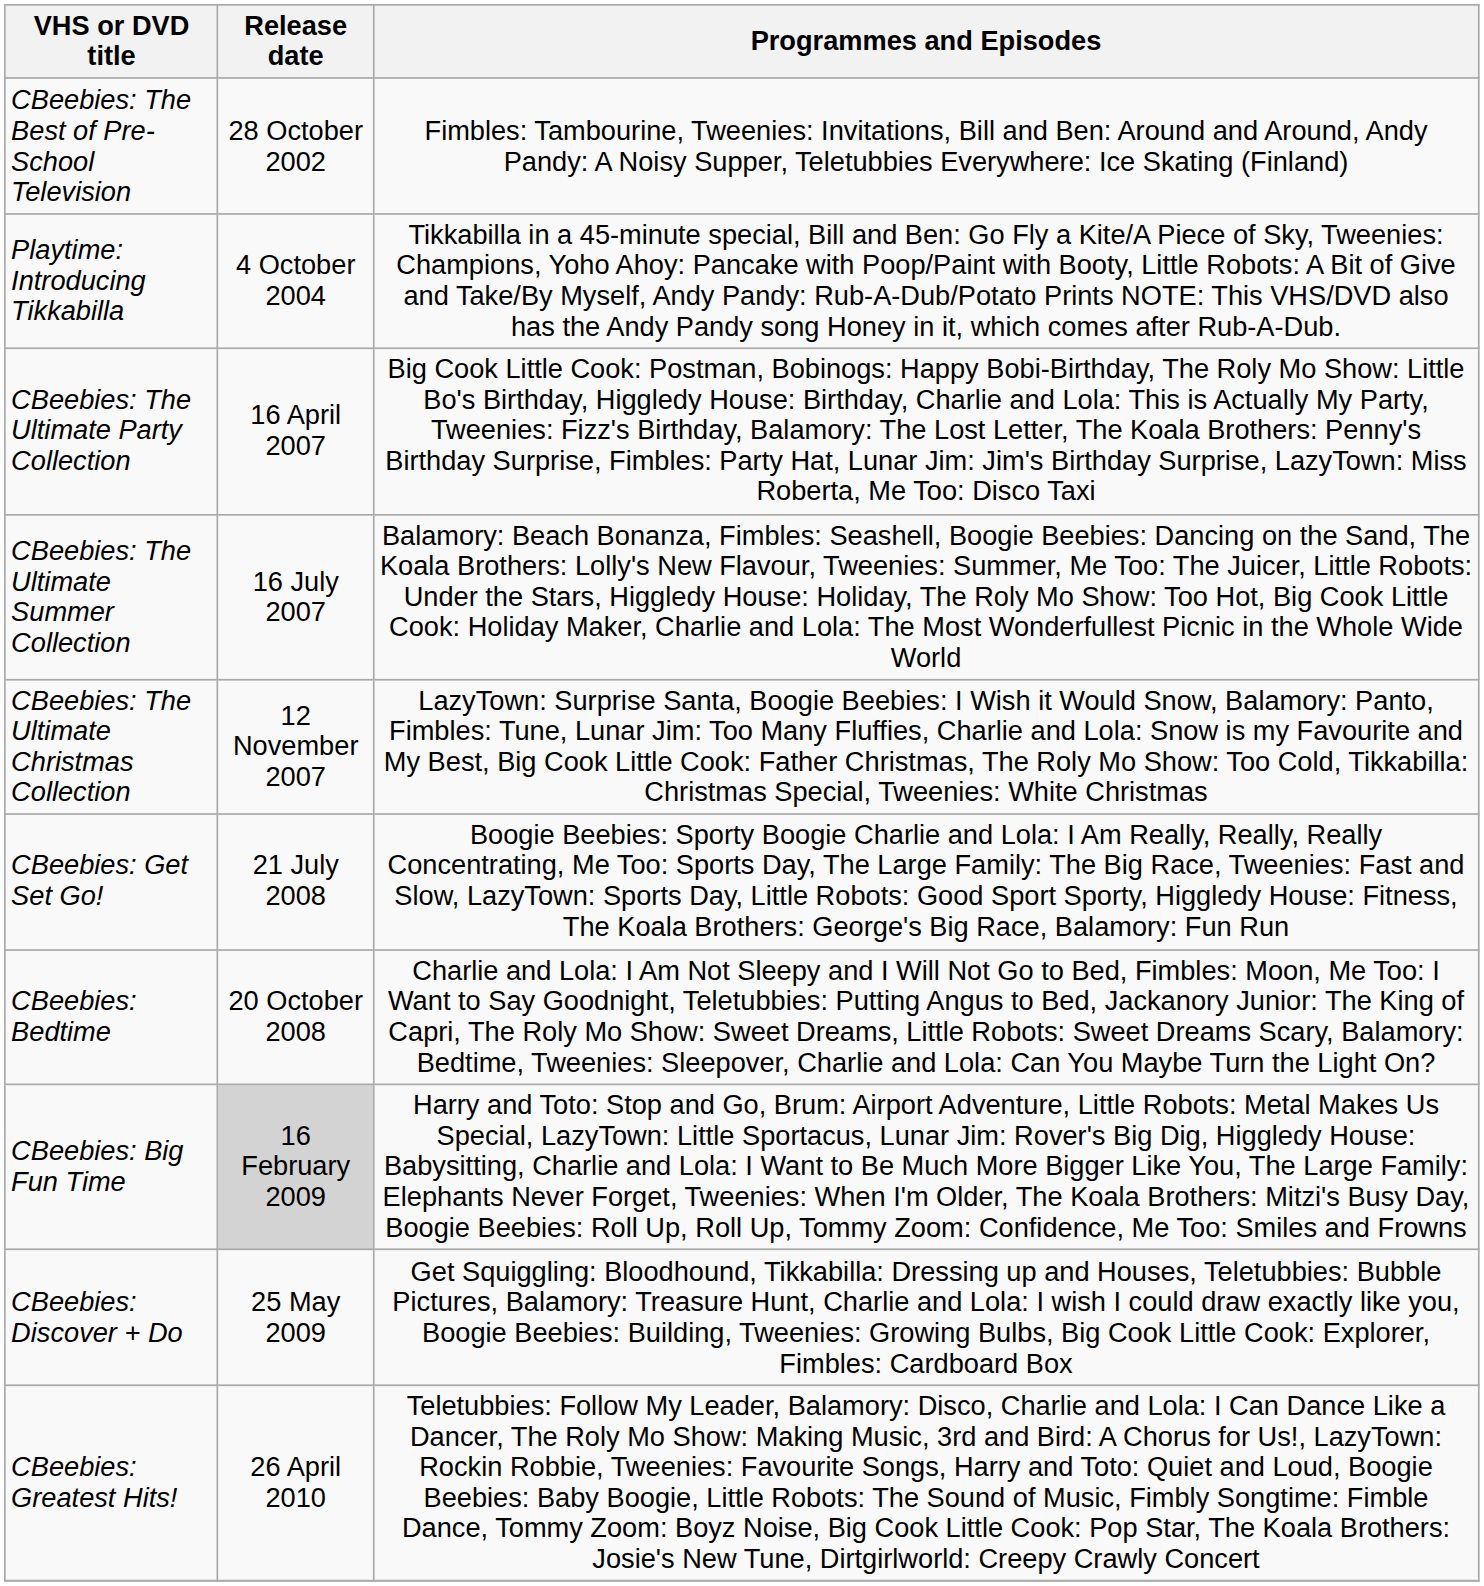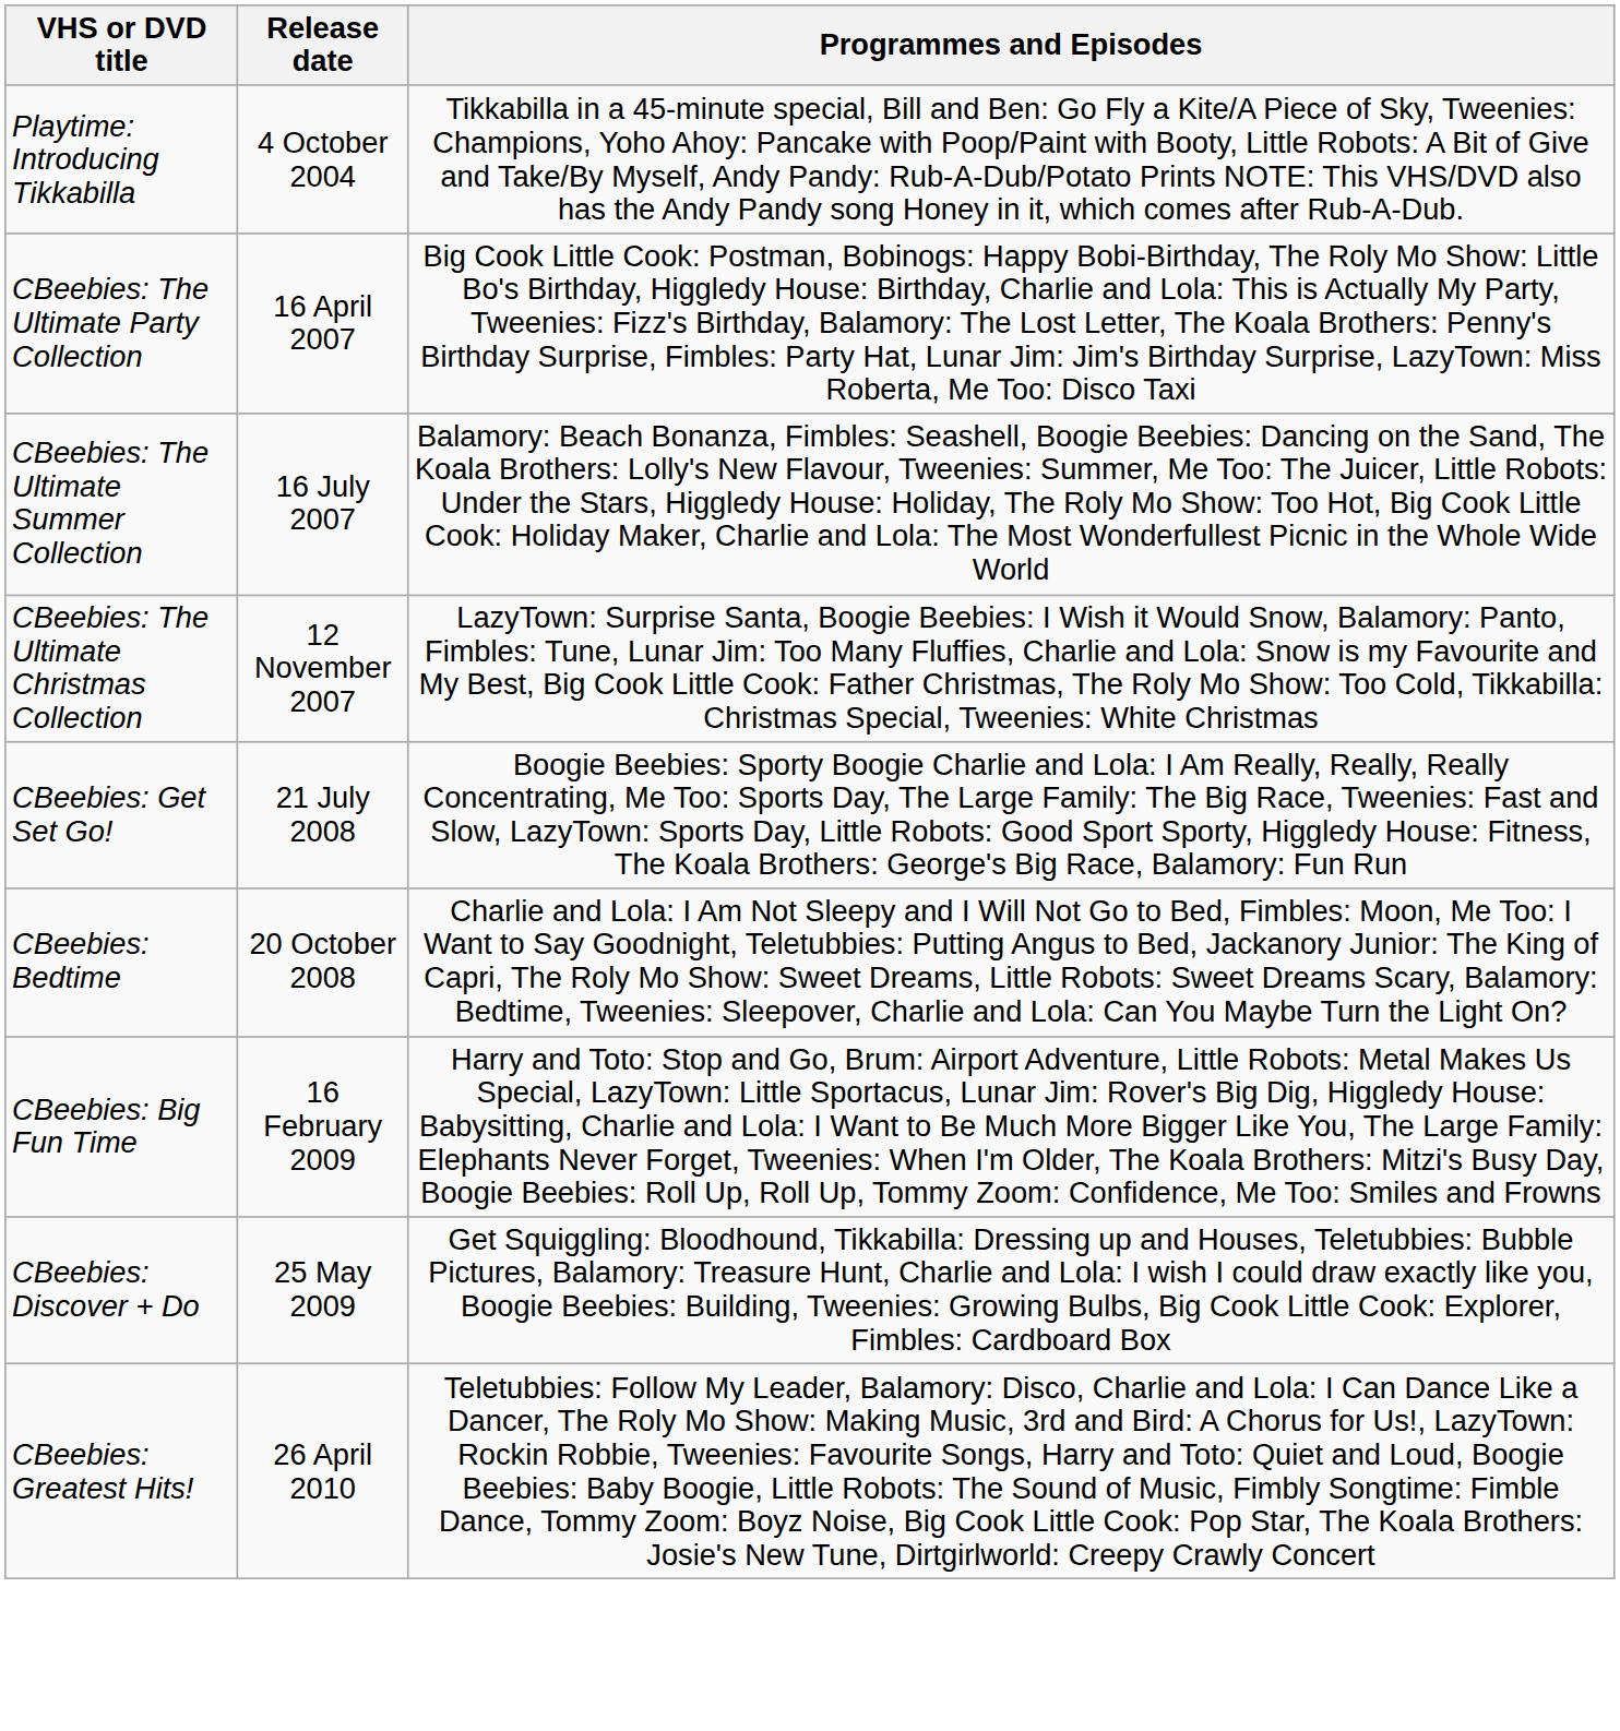- row: CBeebies: The Best of Pre-School Television | 28 October 2002 | Fimbles: Tambourine, Tweenies: Invitations, Bill and Ben: Around and Around, Andy Pandy: A Noisy Supper, Teletubbies Everywhere: Ice Skating (Finland)
CBeebies: Big Fun Time | Release date: lightgrey background -> no background
